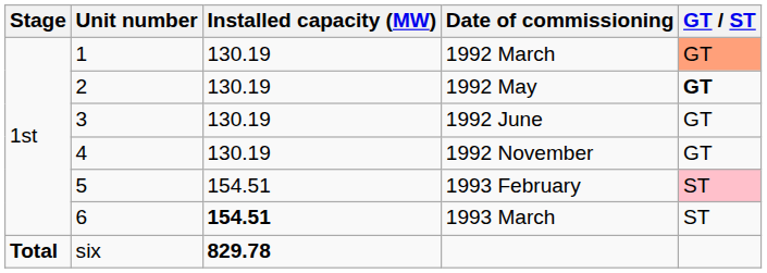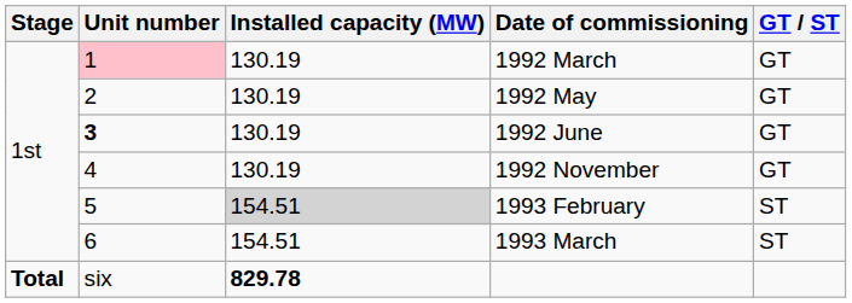1992 March | Unit number: no background -> pink background
1992 March | GT / ST: lightsalmon background -> no background
1992 May | GT / ST: bold -> normal
1992 June | Unit number: normal -> bold
1993 February | Installed capacity (MW): no background -> lightgrey background
1993 February | GT / ST: pink background -> no background
1993 March | Installed capacity (MW): bold -> normal
